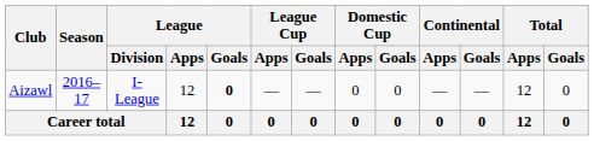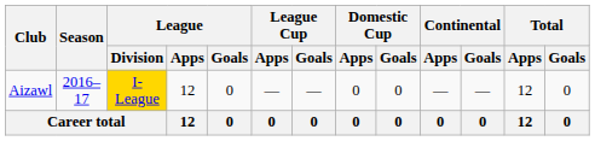Aizawl | League / Division: no background -> gold background
Aizawl | League / Goals: bold -> normal
